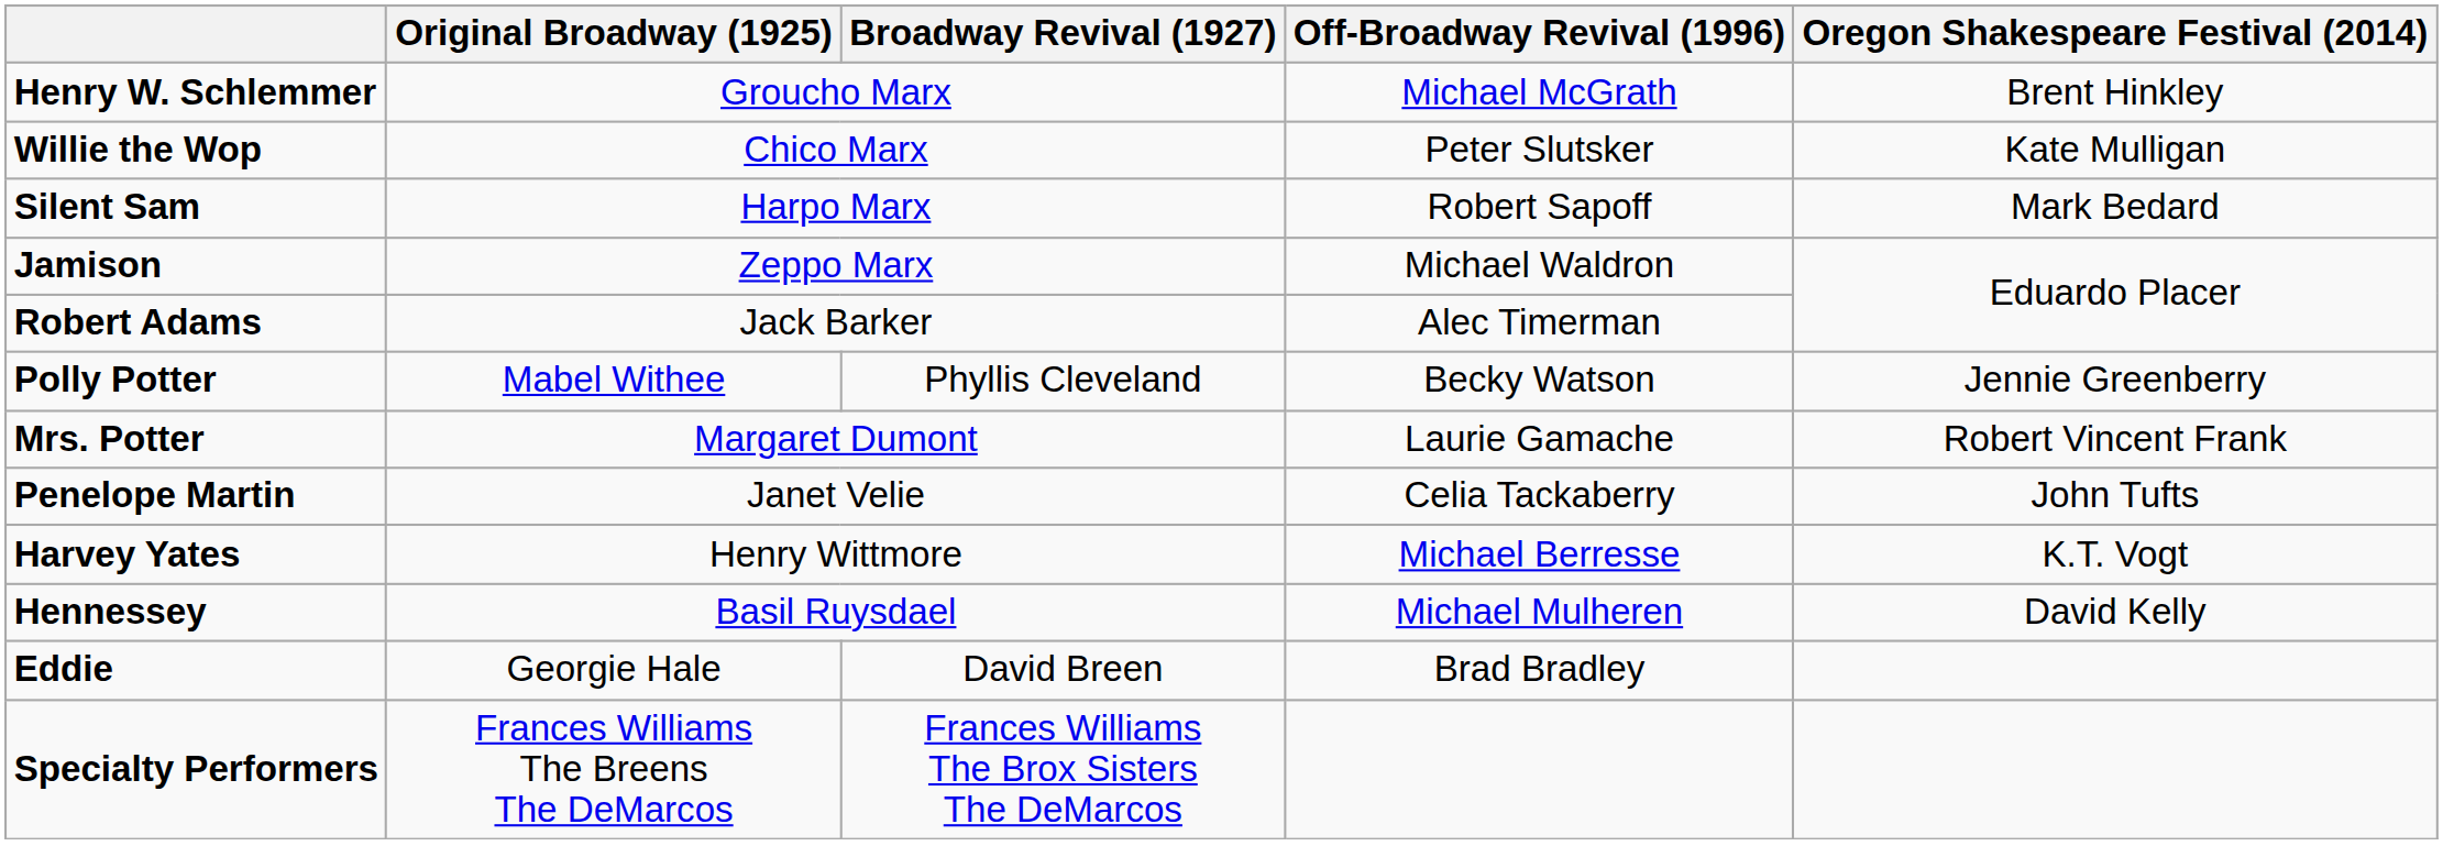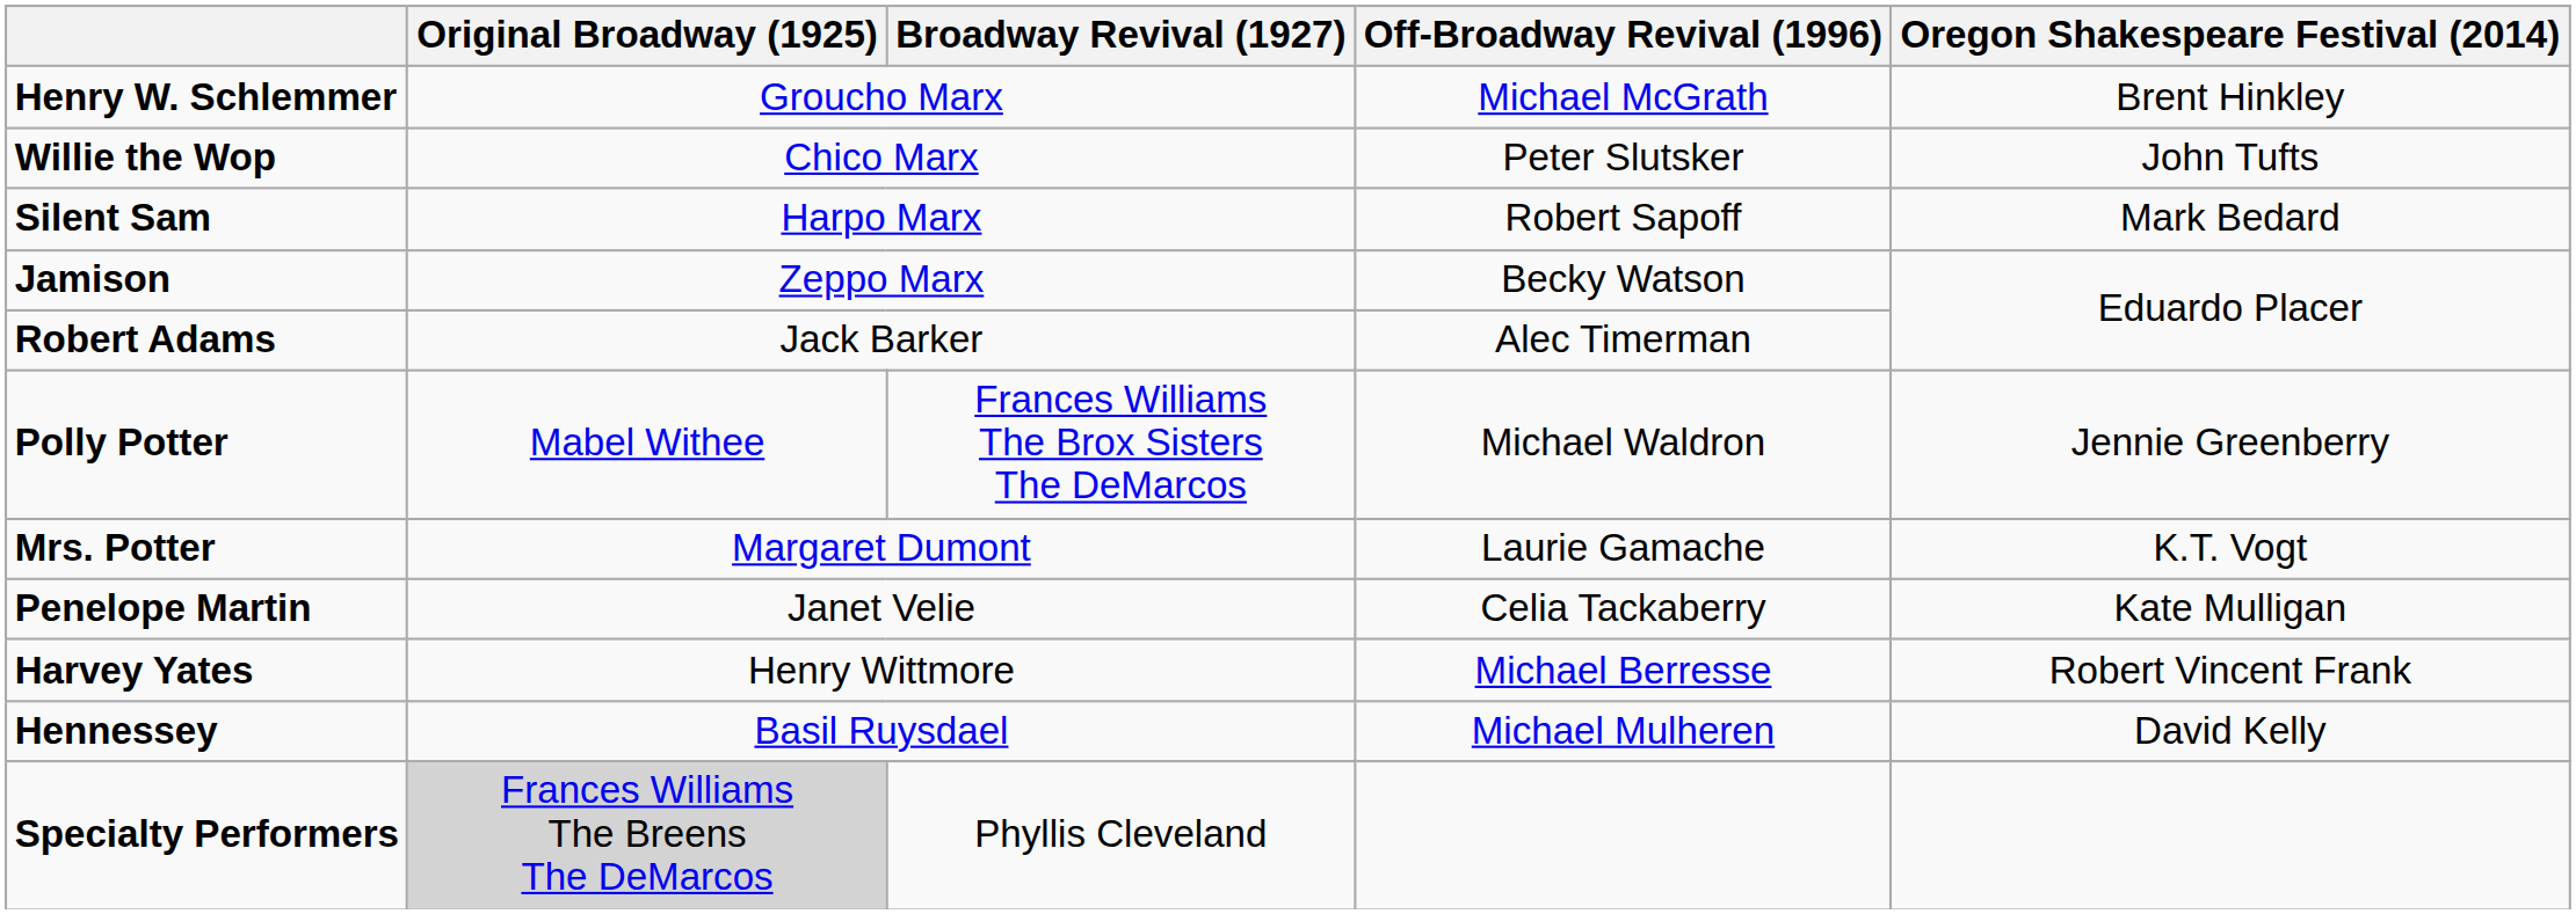Willie the Wop | Oregon Shakespeare Festival (2014): Kate Mulligan -> John Tufts
Jamison | Off-Broadway Revival (1996): Michael Waldron -> Becky Watson
Polly Potter | Broadway Revival (1927): Phyllis Cleveland -> Frances Williams The Brox Sisters The DeMarcos
Polly Potter | Off-Broadway Revival (1996): Becky Watson -> Michael Waldron
Mrs. Potter | Oregon Shakespeare Festival (2014): Robert Vincent Frank -> K.T. Vogt
Penelope Martin | Oregon Shakespeare Festival (2014): John Tufts -> Kate Mulligan
Harvey Yates | Oregon Shakespeare Festival (2014): K.T. Vogt -> Robert Vincent Frank
- row: Eddie | Georgie Hale | David Breen | Brad Bradley
Specialty Performers | Original Broadway (1925): no background -> lightgrey background
Specialty Performers | Broadway Revival (1927): Frances Williams The Brox Sisters The DeMarcos -> Phyllis Cleveland
